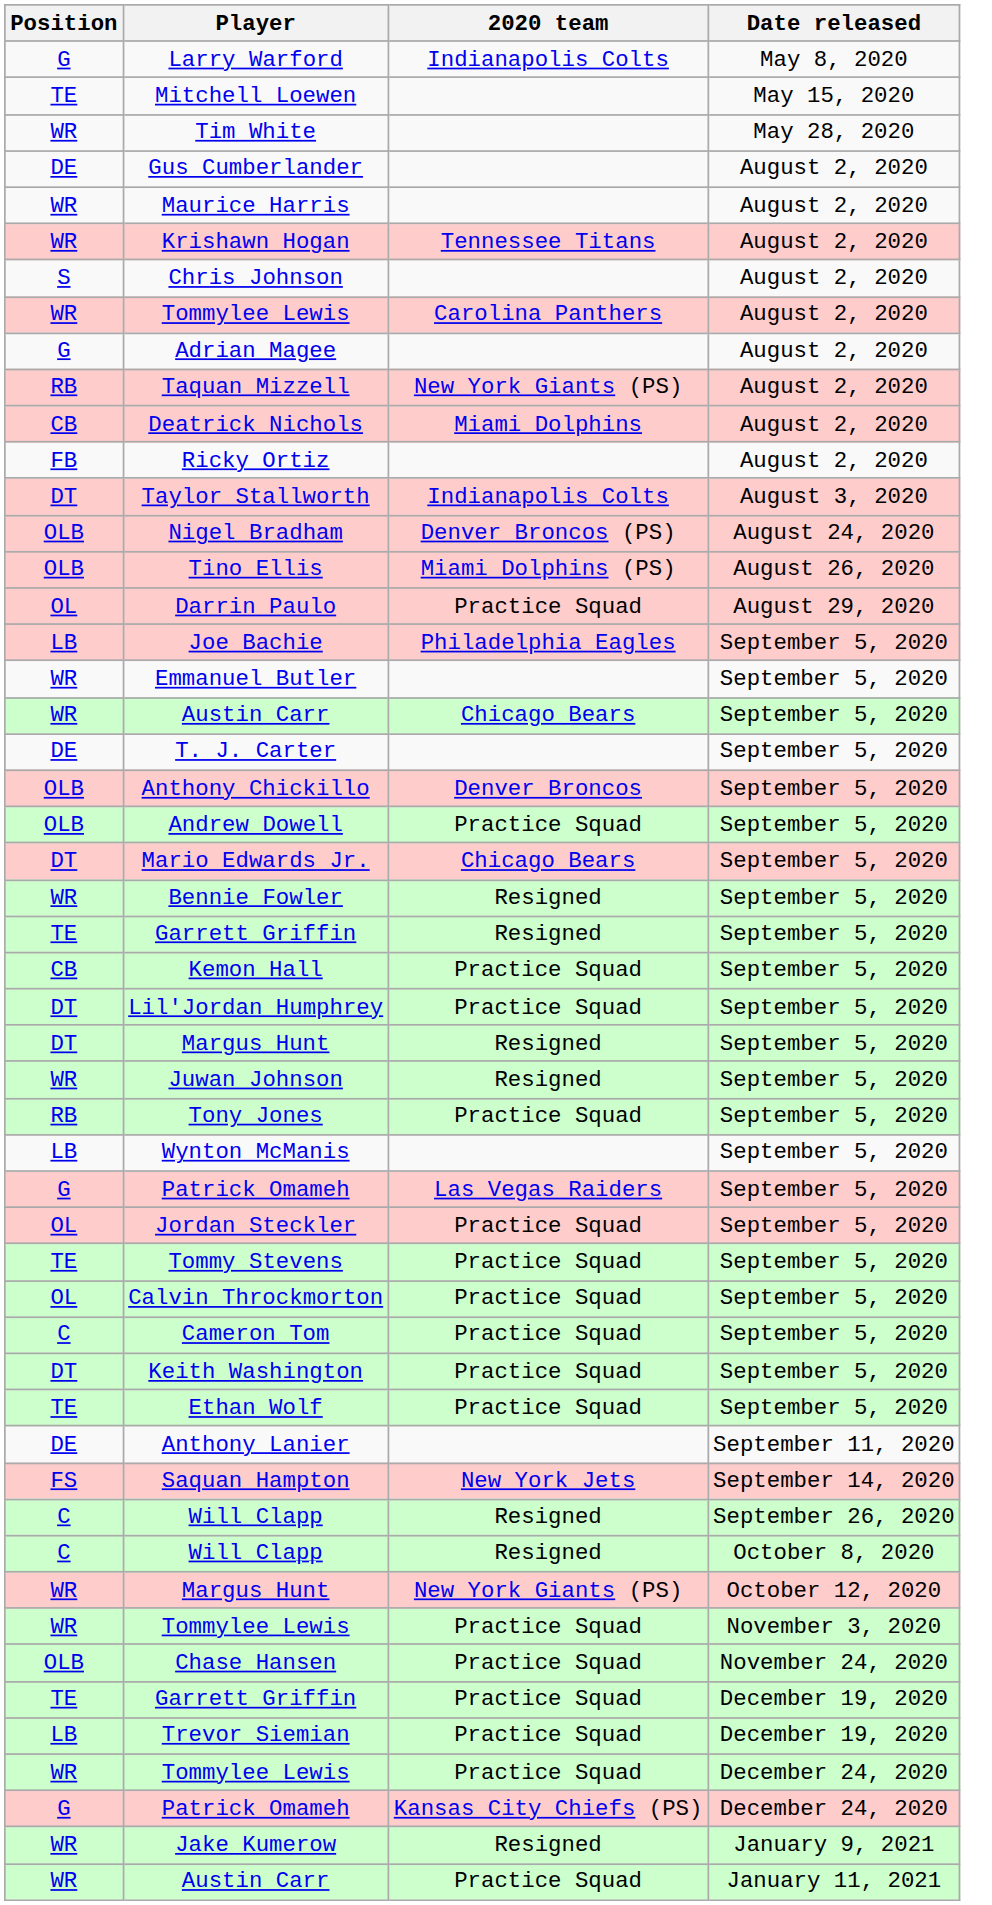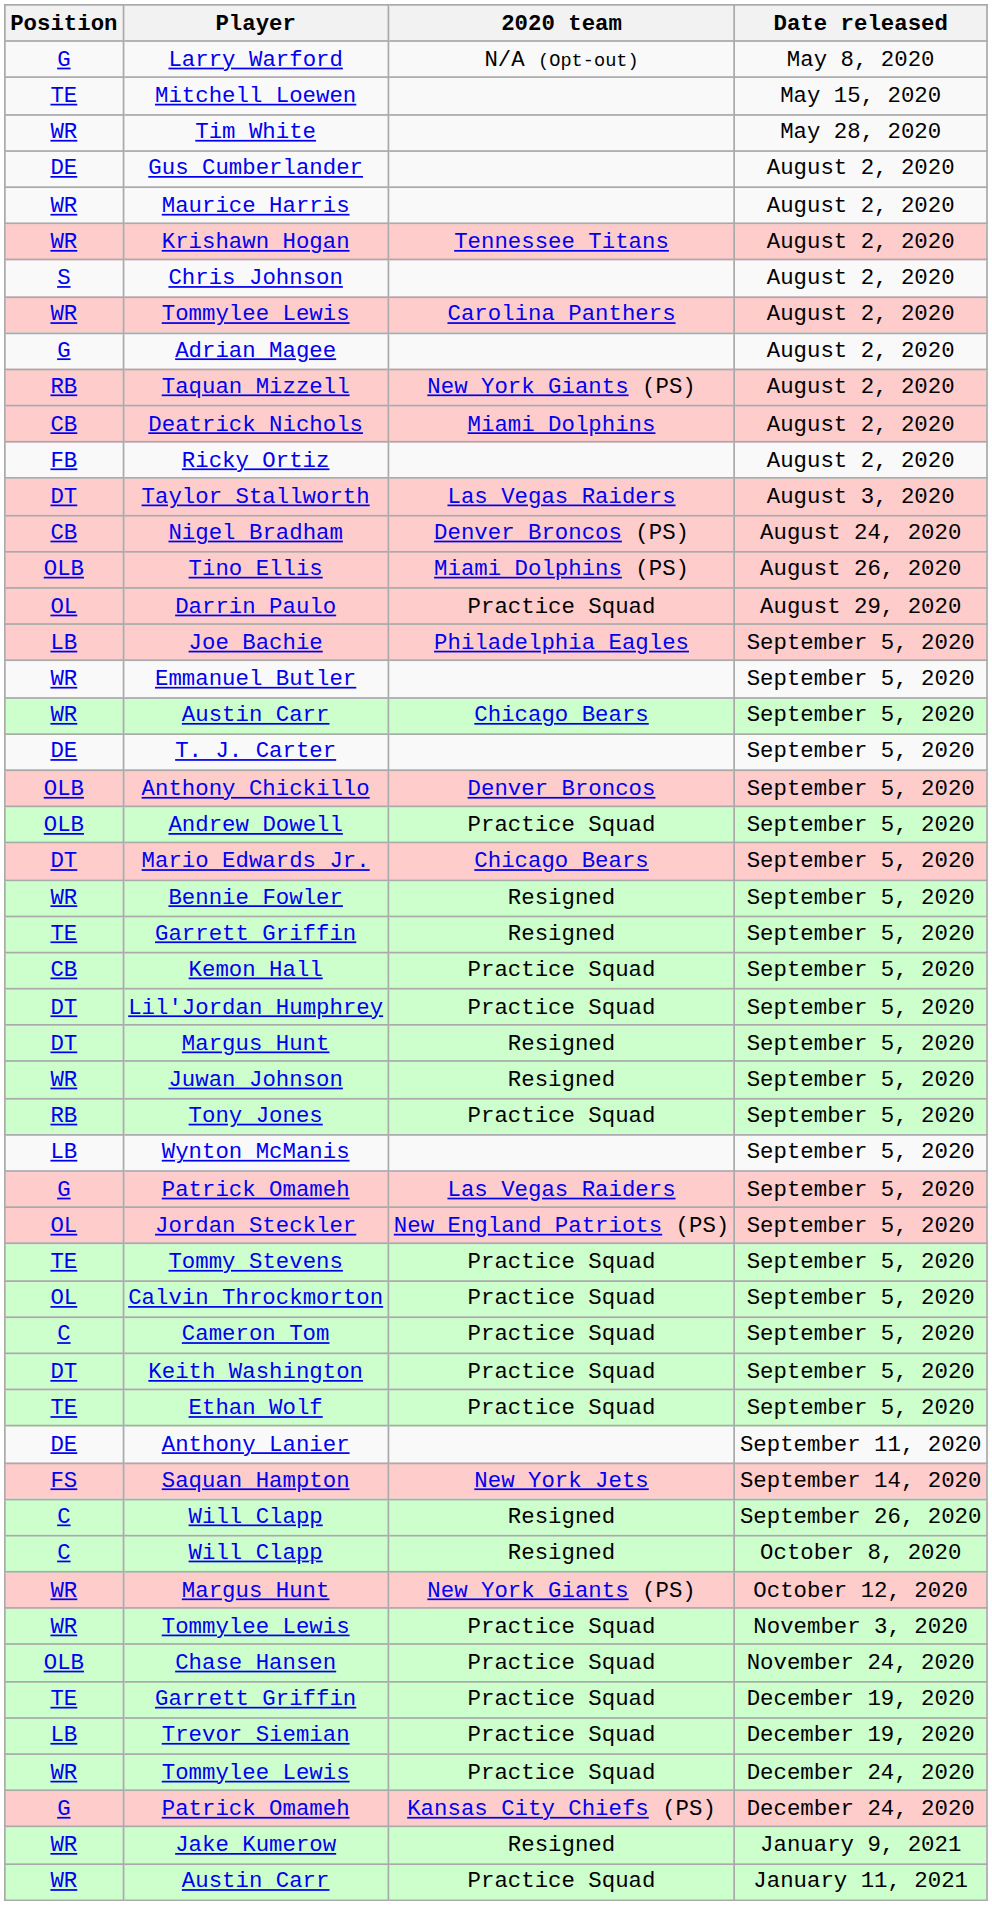Larry Warford | 2020 team: Indianapolis Colts -> N/A (Opt-out)
Taylor Stallworth | 2020 team: Indianapolis Colts -> Las Vegas Raiders
Nigel Bradham | Position: OLB -> CB
Jordan Steckler | 2020 team: Practice Squad -> New England Patriots (PS)
